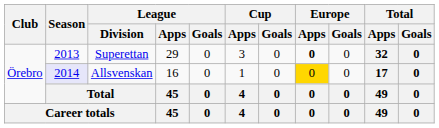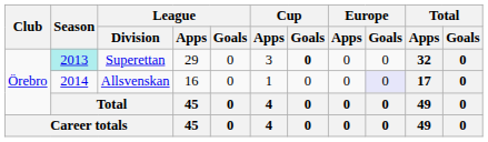Superettan | Season: no background -> paleturquoise background
Superettan | Cup / Goals: normal -> bold
Superettan | Europe / Apps: bold -> normal
Allsvenskan | Season: lavender background -> no background
Allsvenskan | Europe / Apps: gold background -> no background
Allsvenskan | Europe / Goals: no background -> lavender background
